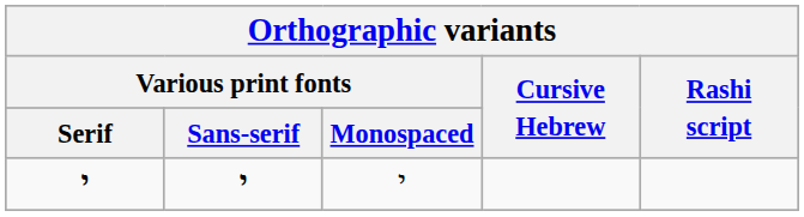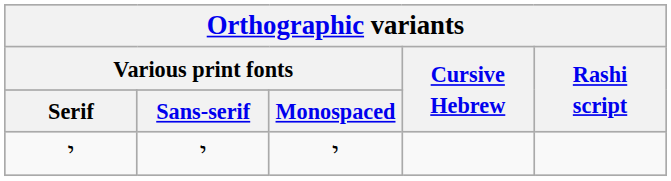row 4 | Various print fonts / Serif: bold -> normal
row 4 | Various print fonts / Sans-serif: bold -> normal
